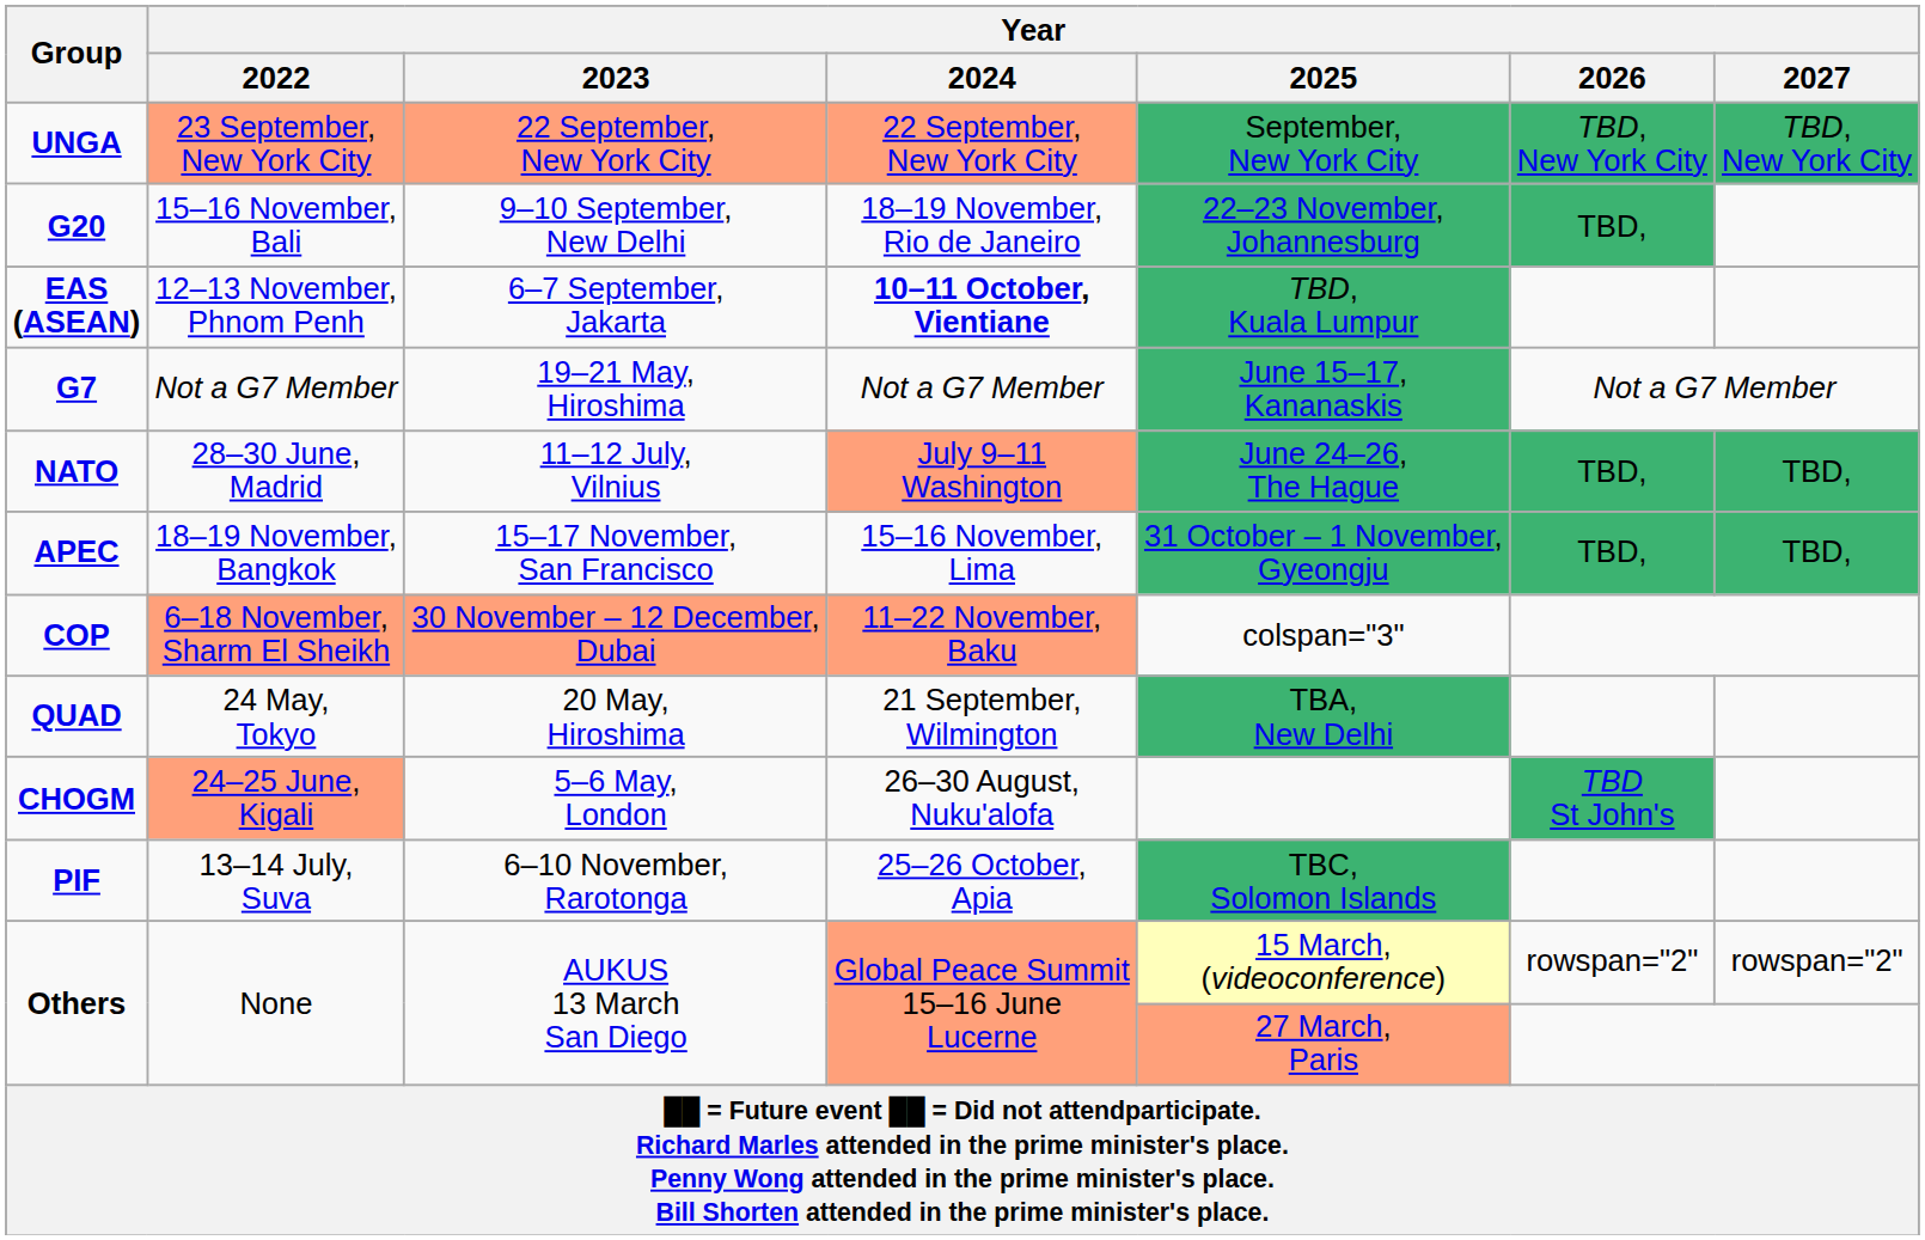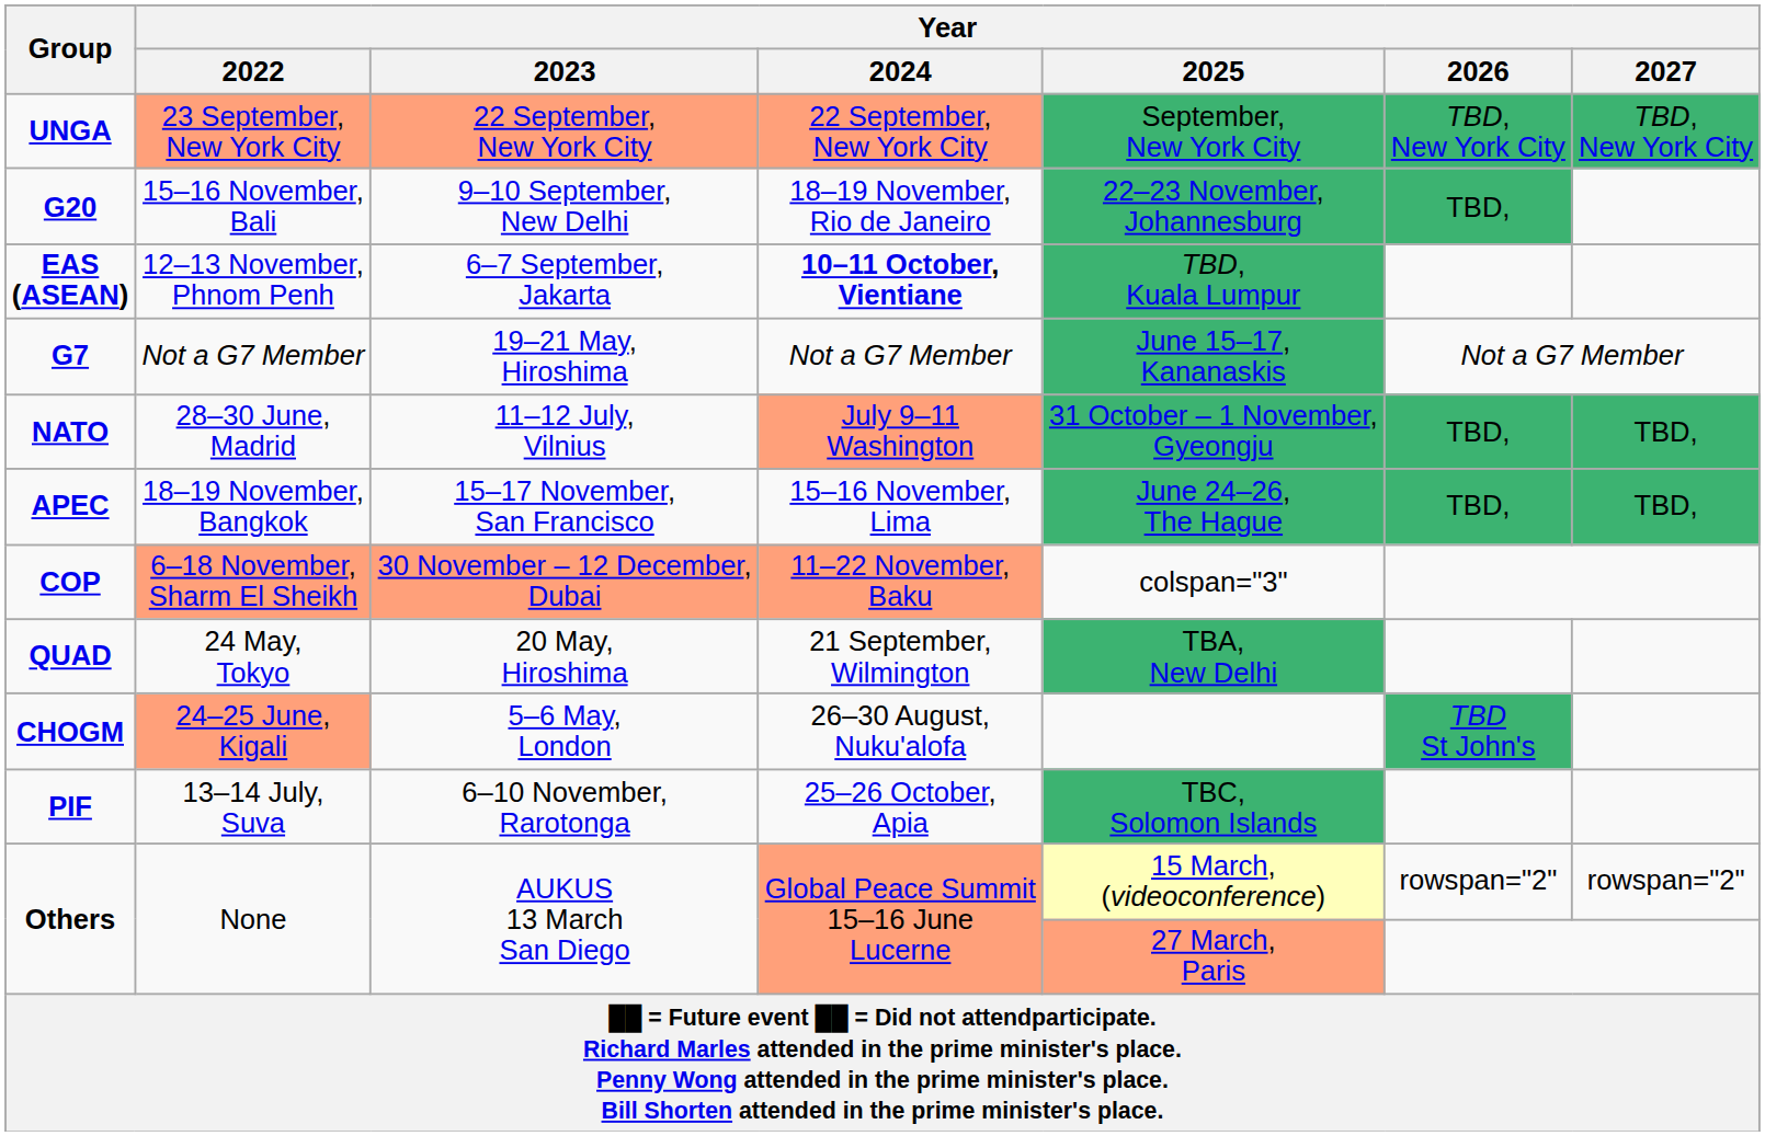NATO | Year / 2025: June 24–26, The Hague -> 31 October – 1 November, Gyeongju
APEC | Year / 2025: 31 October – 1 November, Gyeongju -> June 24–26, The Hague
